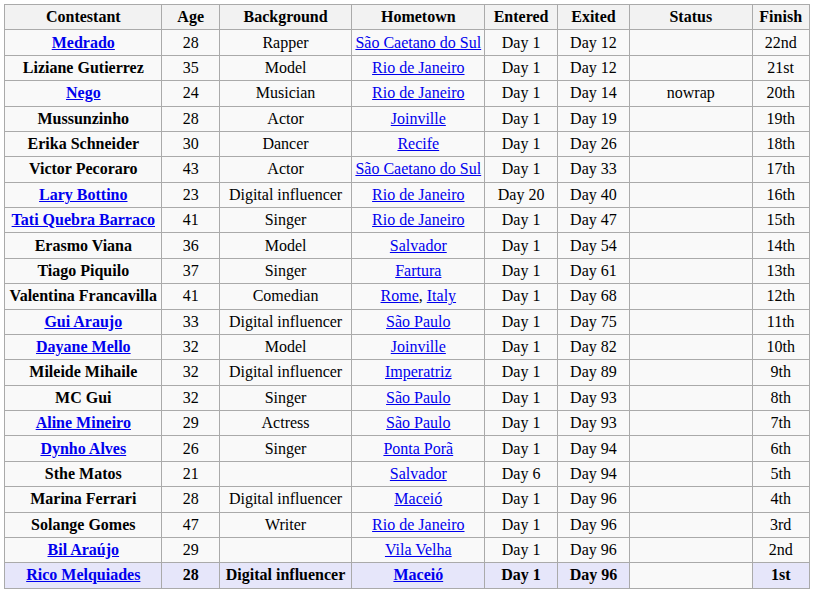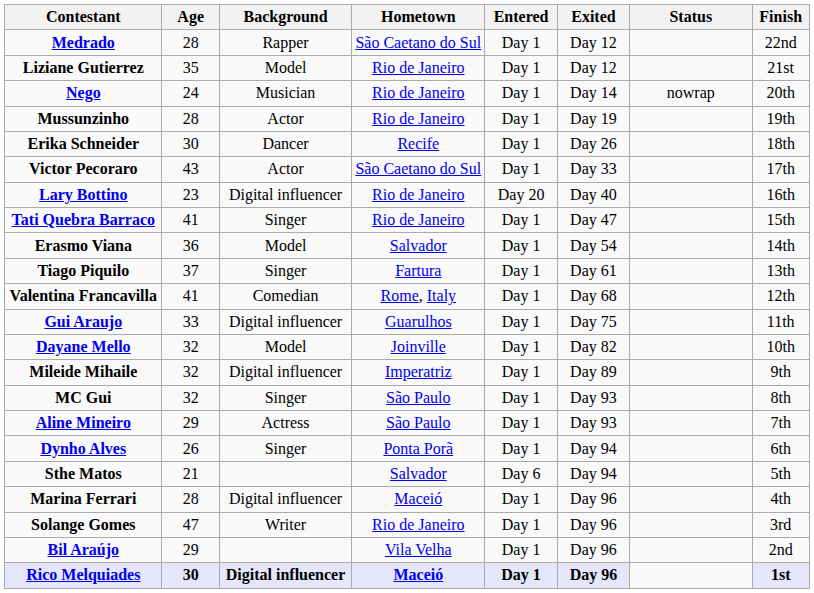Mussunzinho | Hometown: Joinville -> Rio de Janeiro
Gui Araujo | Hometown: São Paulo -> Guarulhos
Rico Melquiades | Age: 28 -> 30
